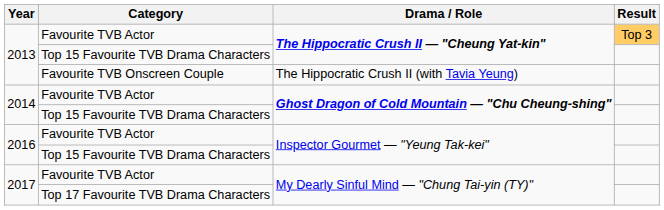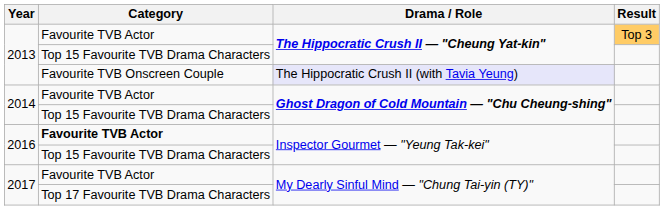The Hippocratic Crush II (with Tavia Yeung) | Drama / Role: no background -> lavender background
Favourite TVB Actor / Inspector Gourmet — "Yeung Tak-kei" | Category: normal -> bold
